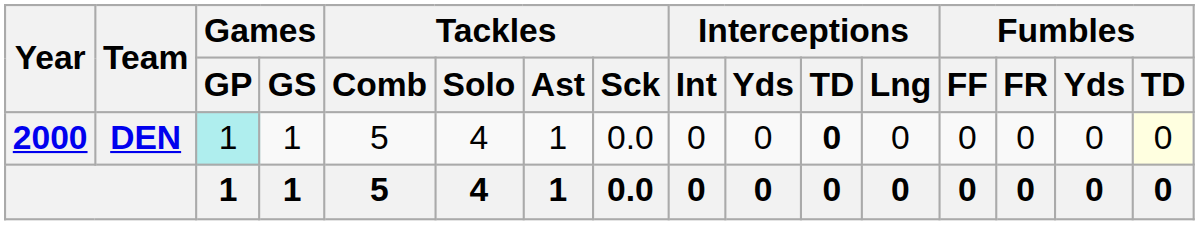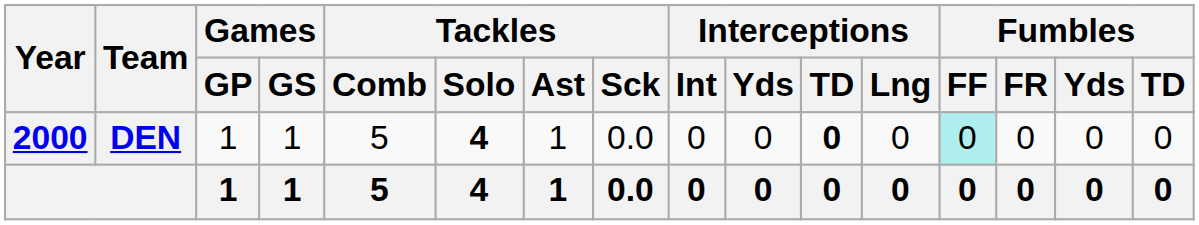DEN | Games / GP: paleturquoise background -> no background
DEN | Tackles / Solo: normal -> bold
DEN | Fumbles / FF: no background -> paleturquoise background
DEN | Fumbles / TD: lightyellow background -> no background
